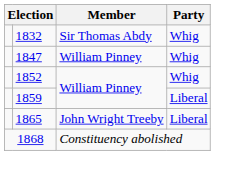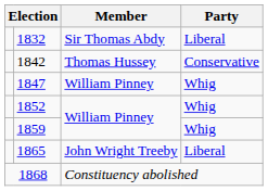1832 | Party: Whig -> Liberal
+ row: 1842 | Thomas Hussey | Conservative
1859 | Party: Liberal -> Whig
